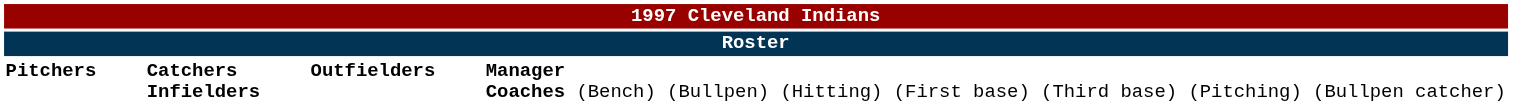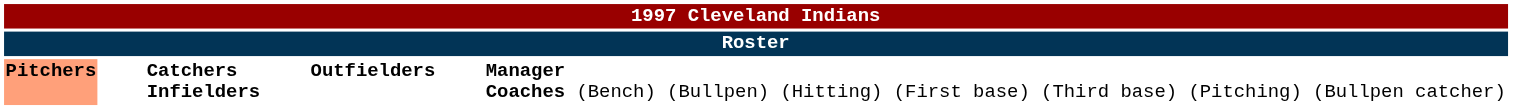Pitchers | column 1: no background -> lightsalmon background
